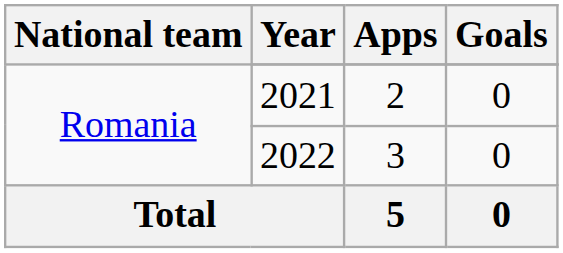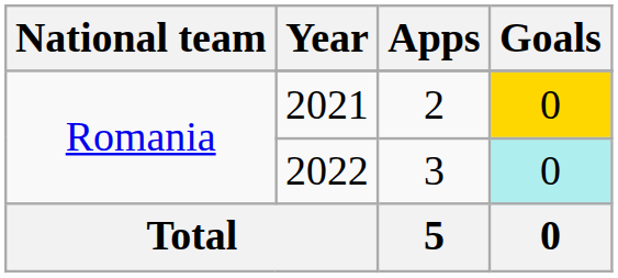2021 | Goals: no background -> gold background
2022 | Goals: no background -> paleturquoise background
